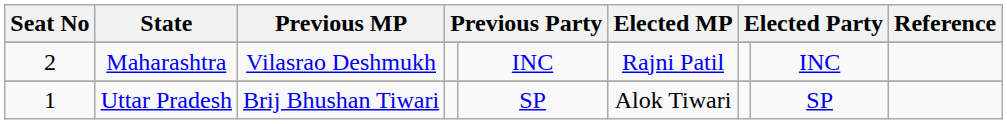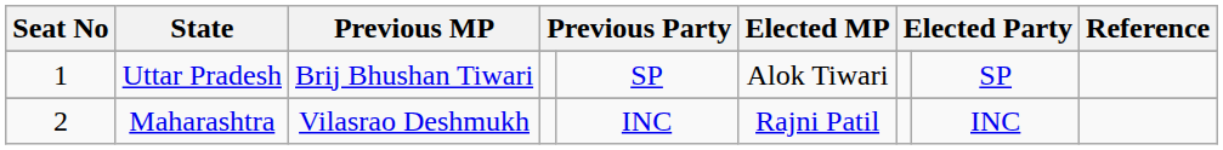rows swapped: Uttar Pradesh <-> Maharashtra
